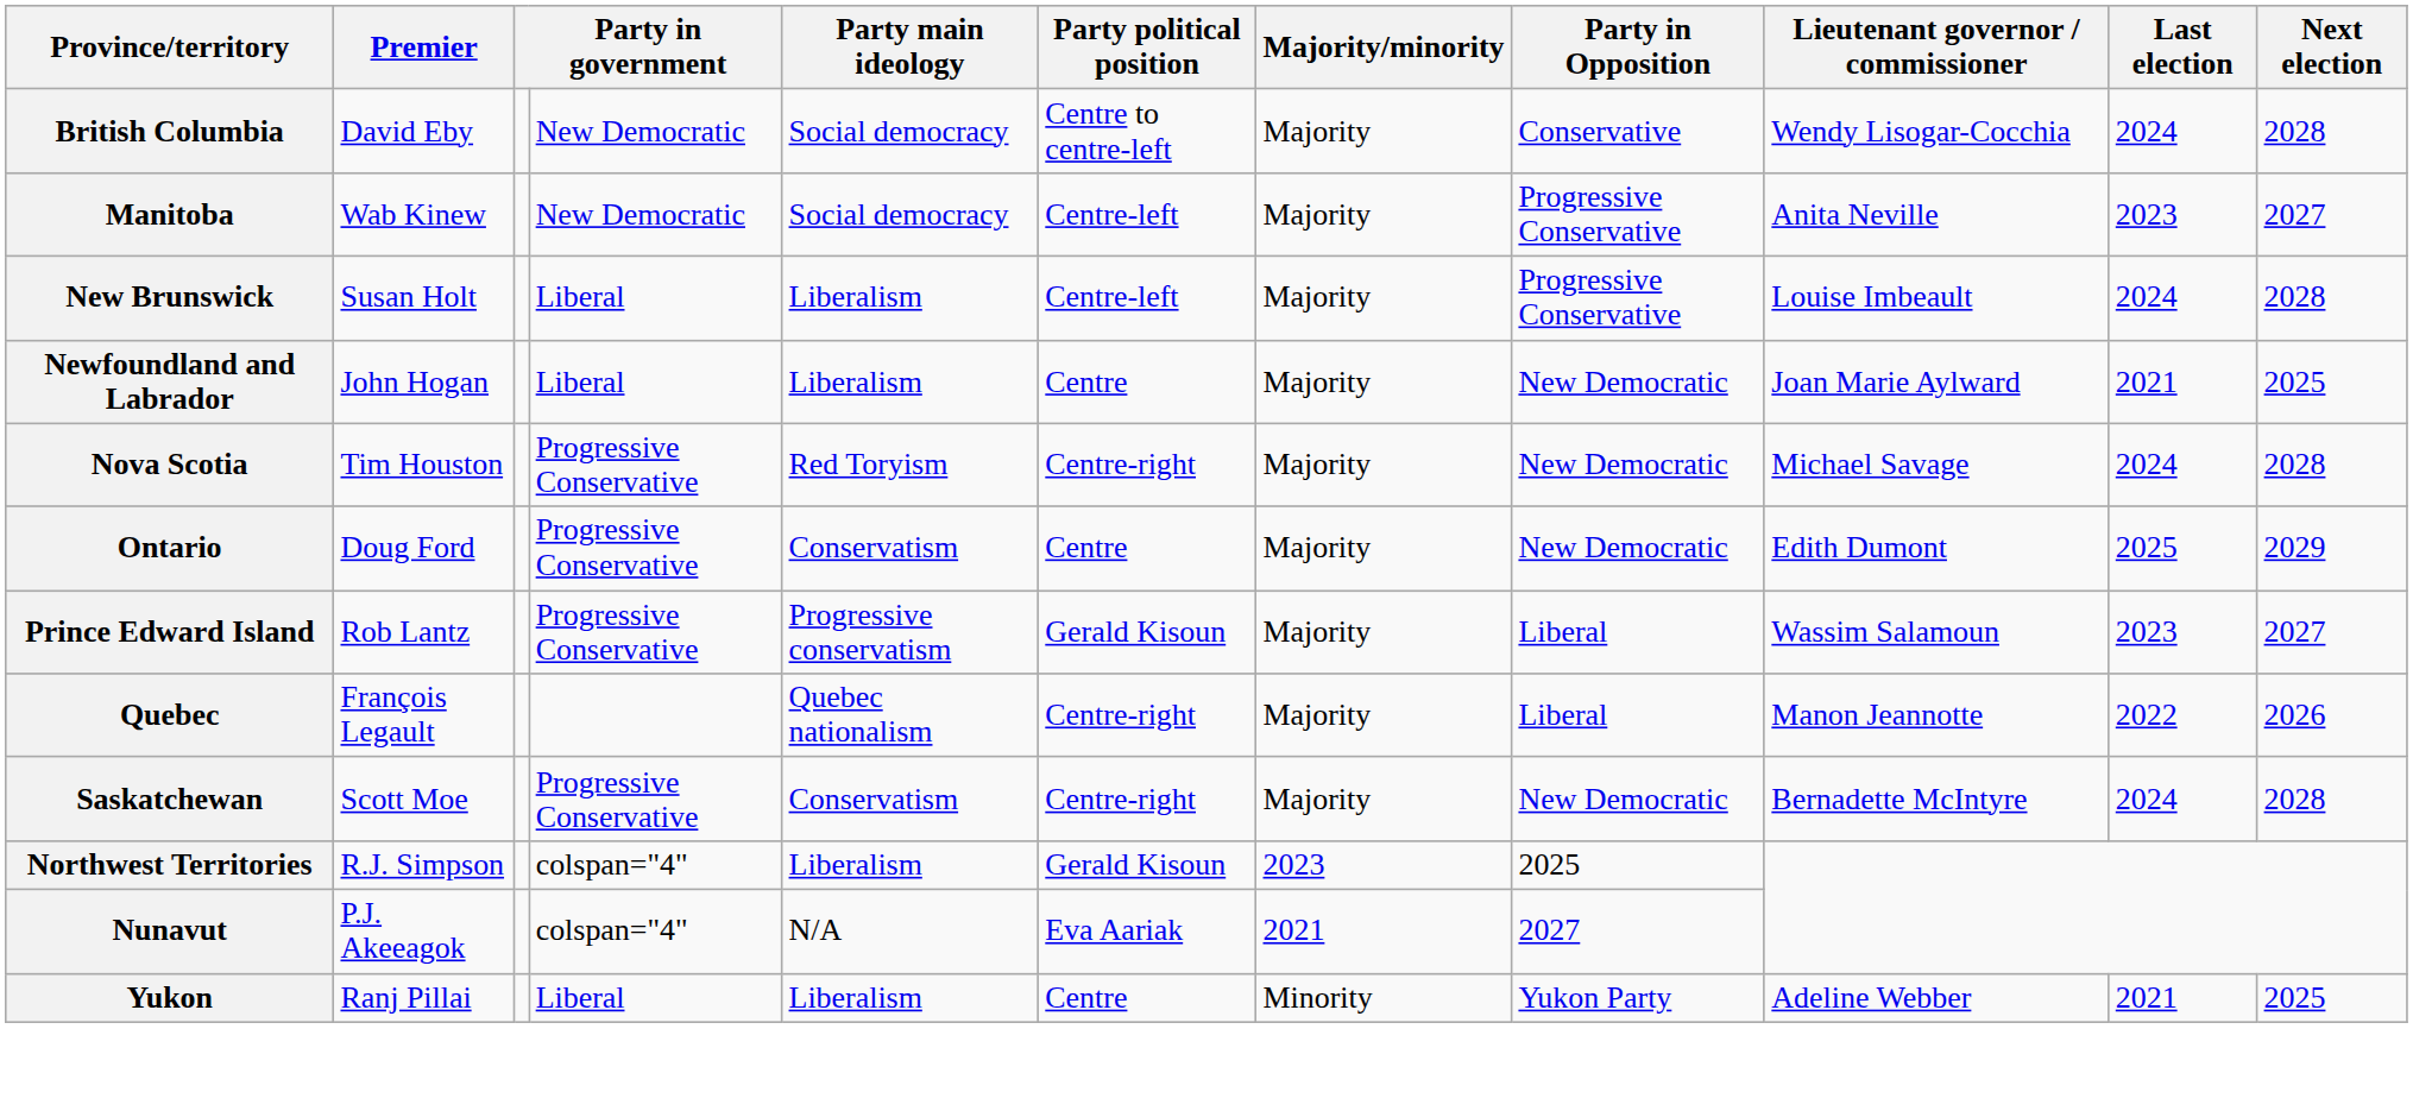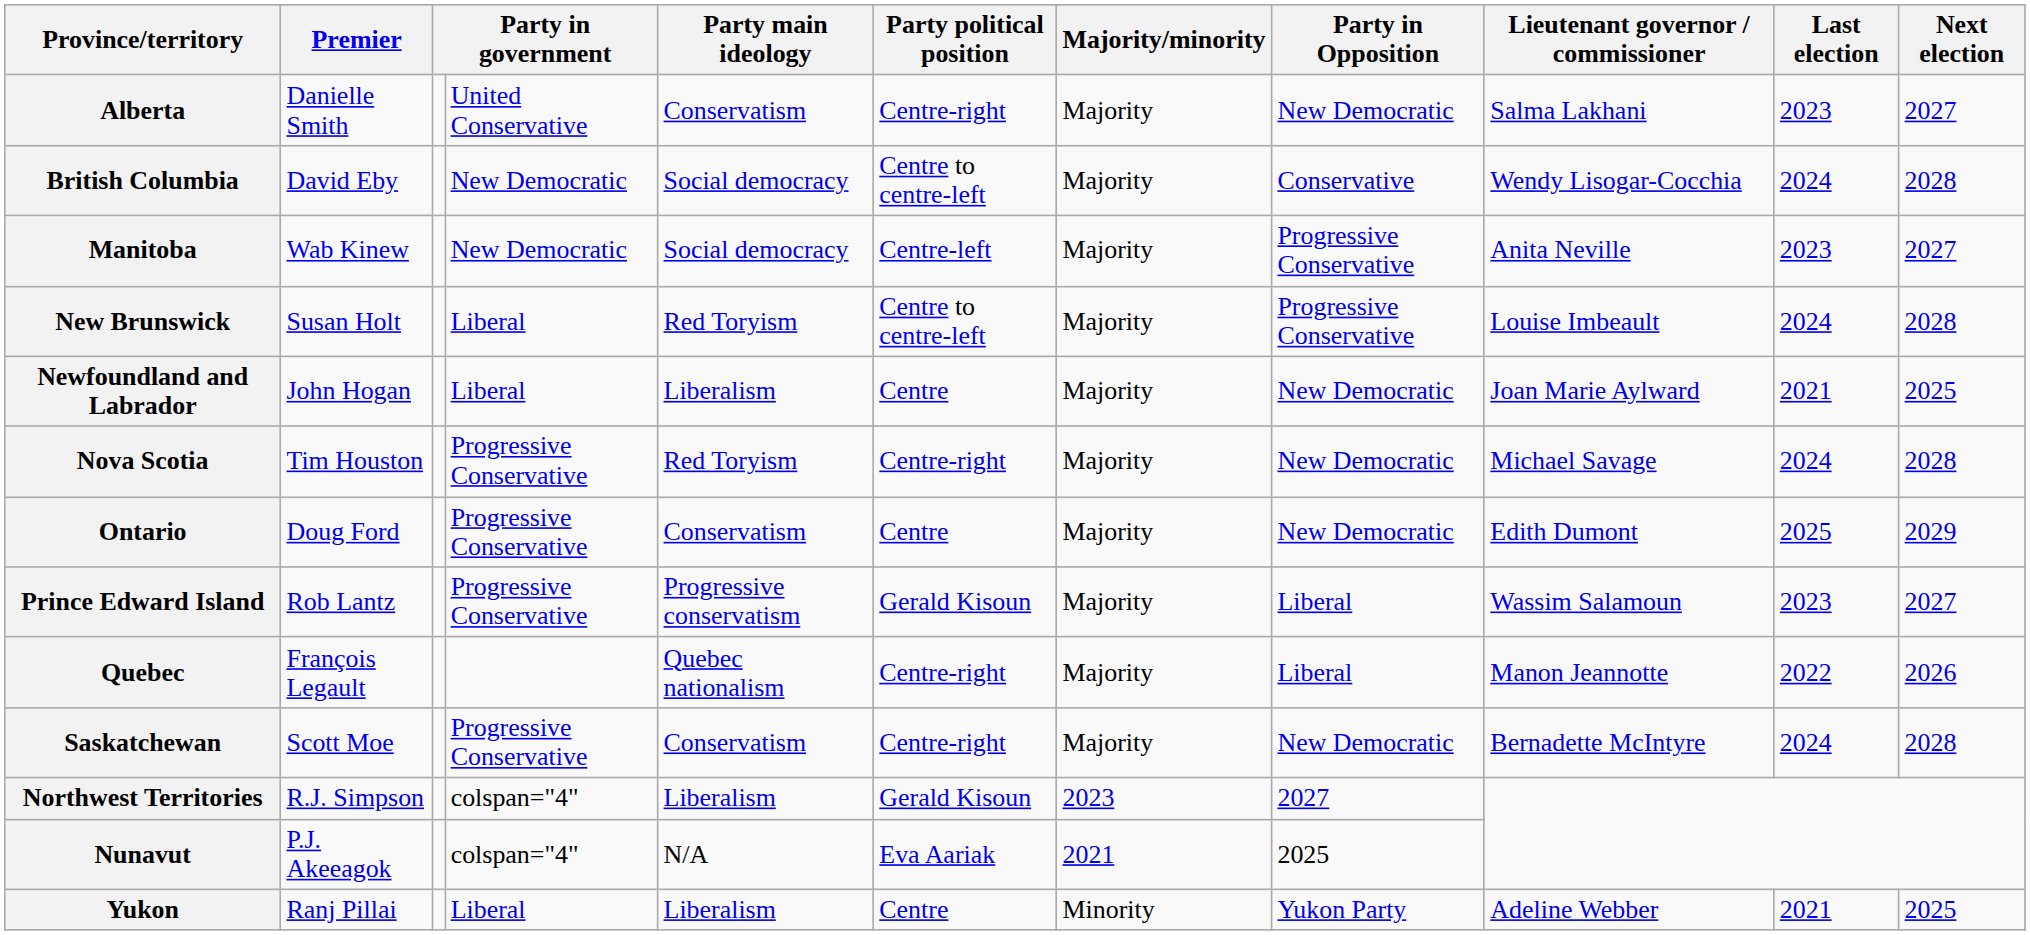+ row: Alberta | Danielle Smith | United Conservative | Conservatism | Centre-right | Majority | New Democratic | Salma Lakhani | 2023 | 2027
New Brunswick | Party main ideology: Liberalism -> Red Toryism
New Brunswick | Party political position: Centre-left -> Centre to centre-left
Northwest Territories | Party in Opposition: 2025 -> 2027
Nunavut | Party in Opposition: 2027 -> 2025
